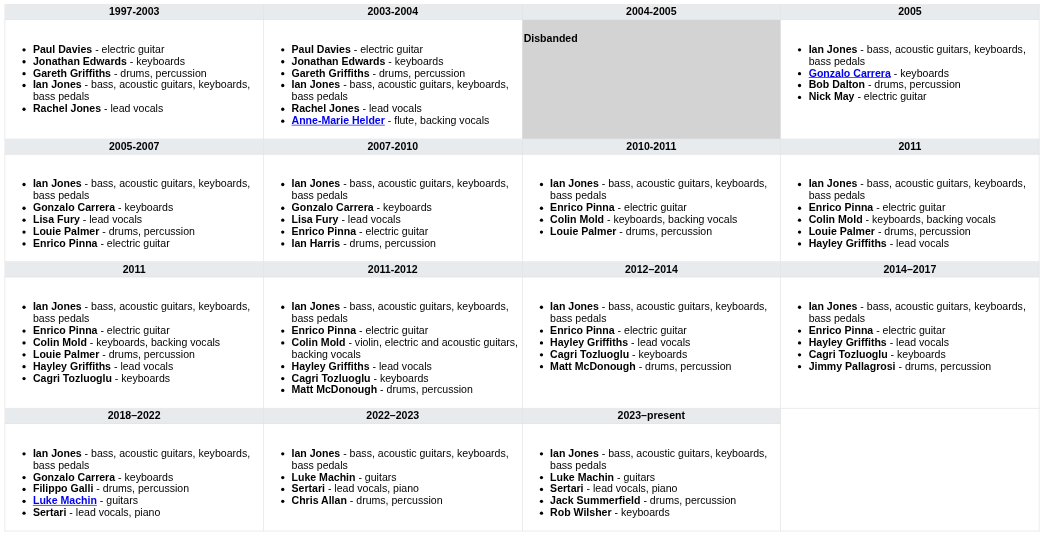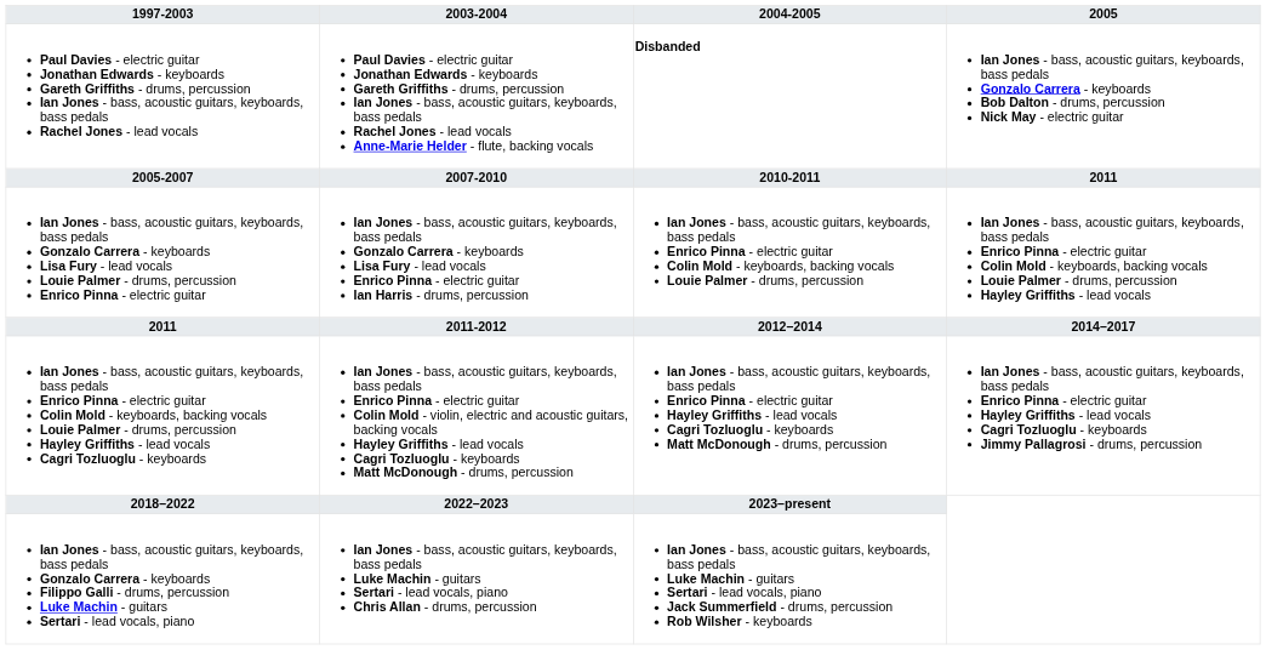row 2 | 2004-2005: lightgrey background -> no background
